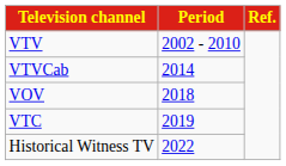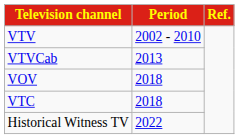VTVCab | Period: 2014 -> 2013
VTC | Period: 2019 -> 2018
